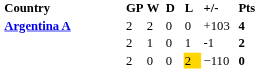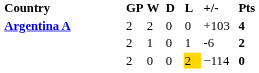row 3 | +/-: -1 -> -6
row 4 | +/-: −110 -> −114
